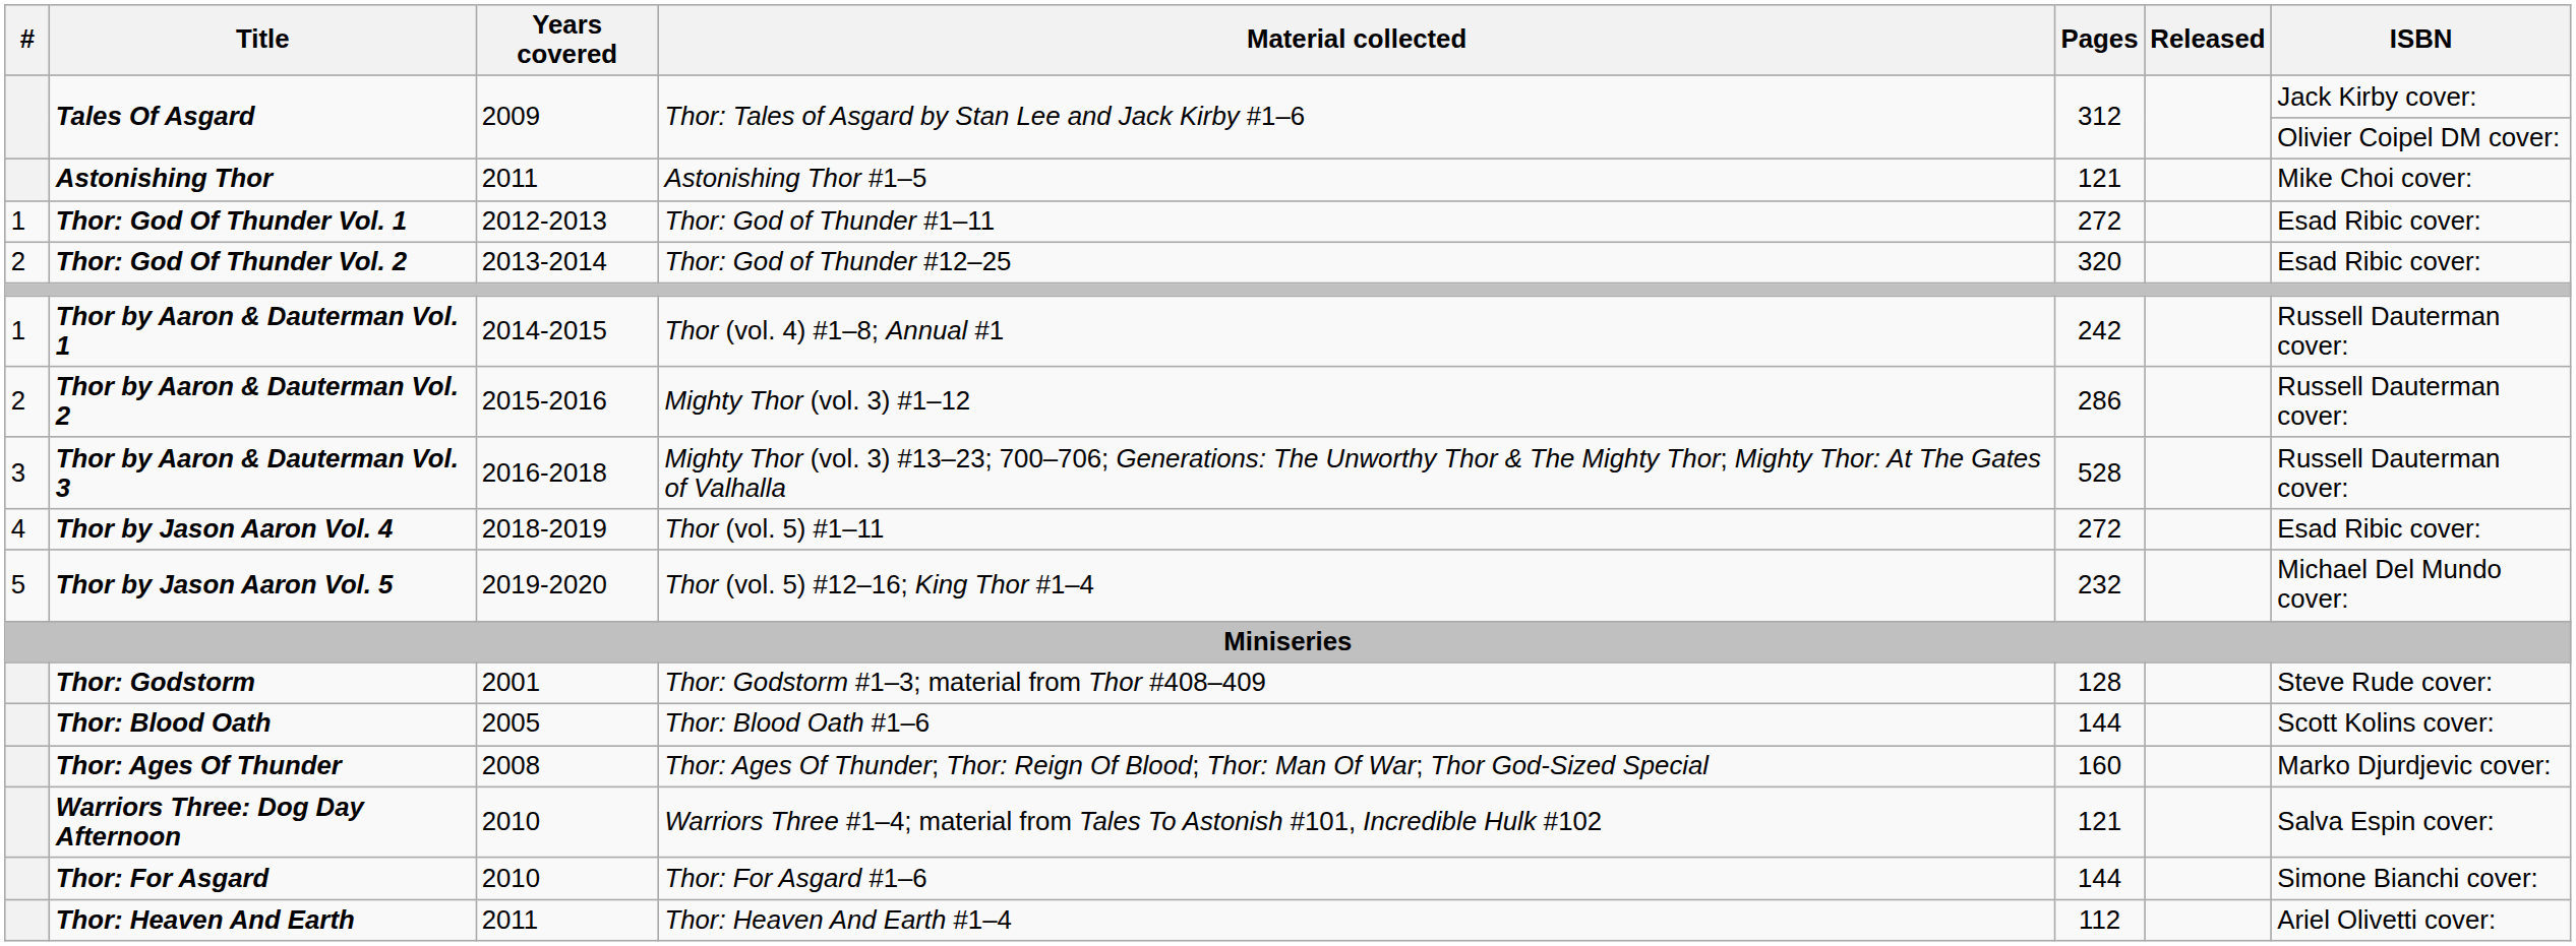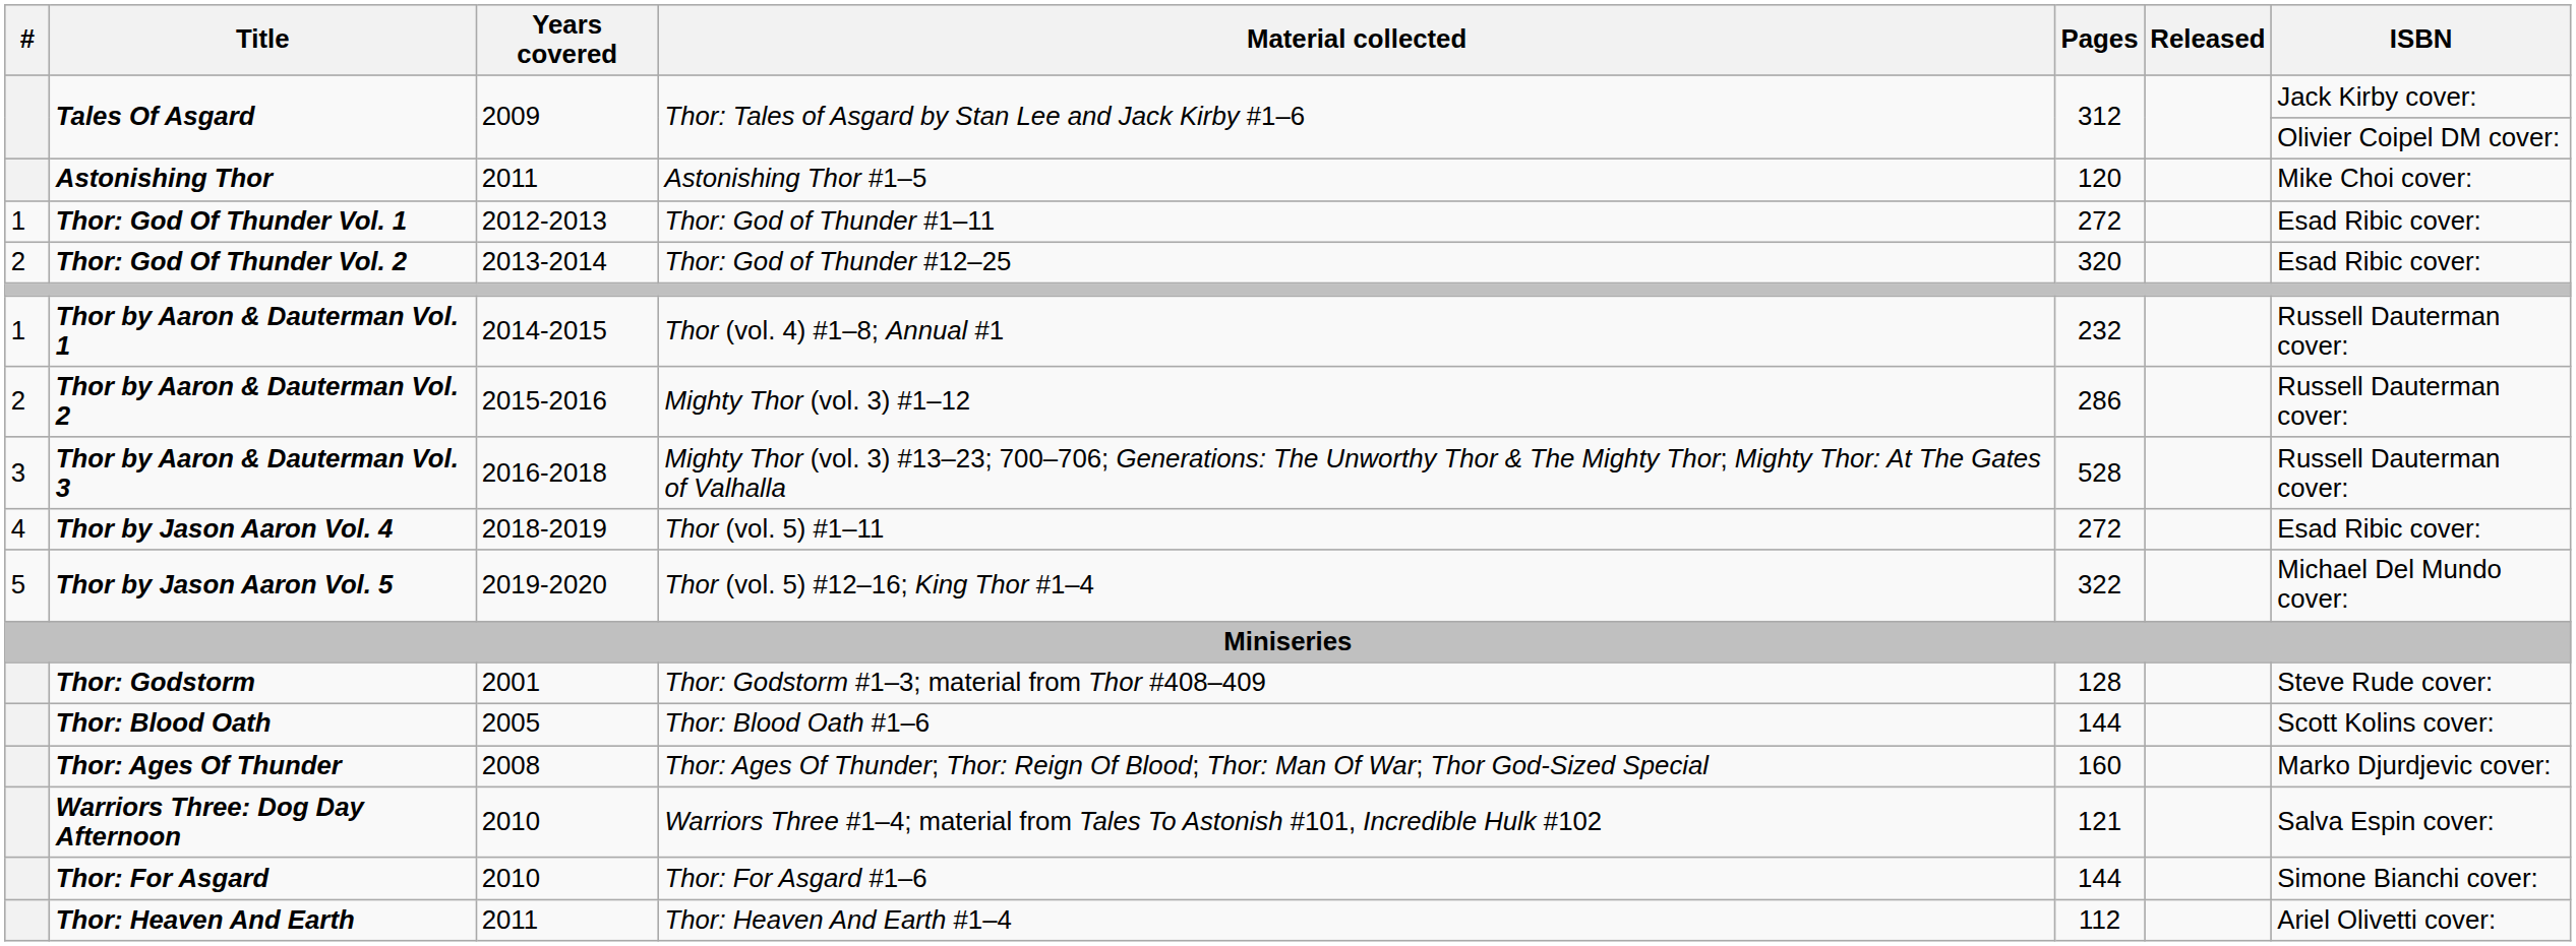Astonishing Thor | Pages: 121 -> 120
Thor by Aaron & Dauterman Vol. 1 | Pages: 242 -> 232
Thor by Jason Aaron Vol. 5 | Pages: 232 -> 322
